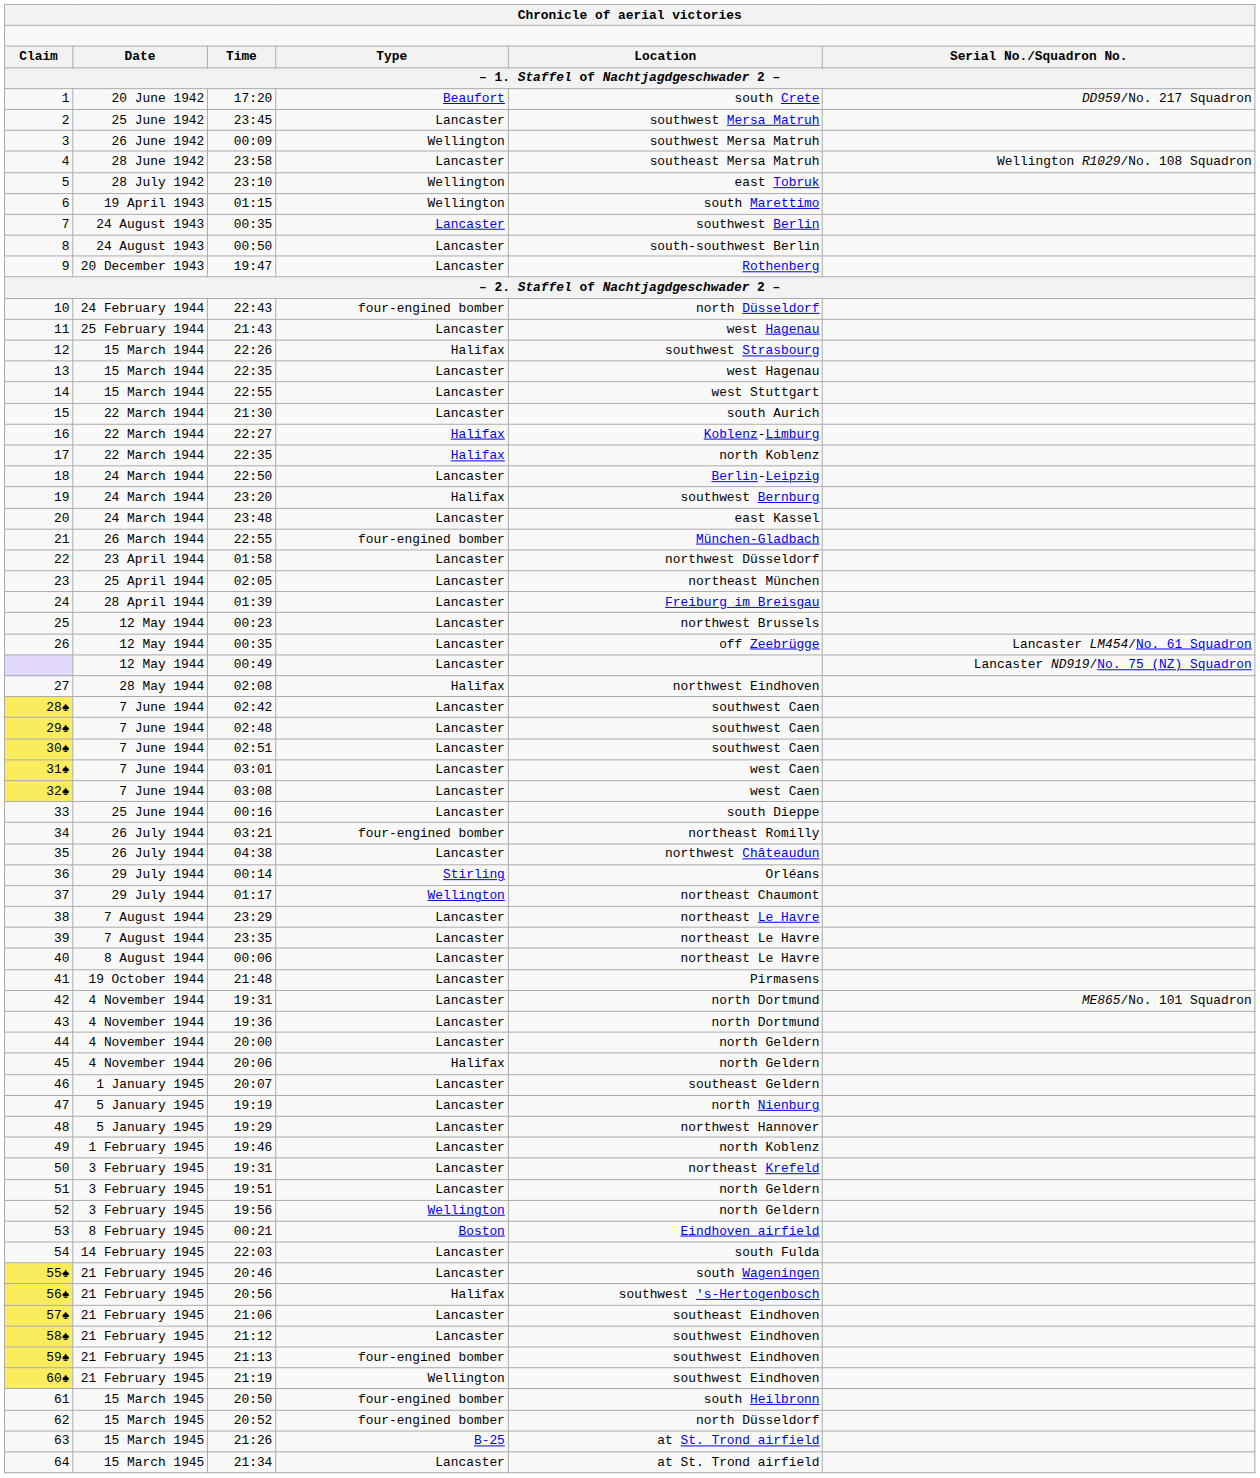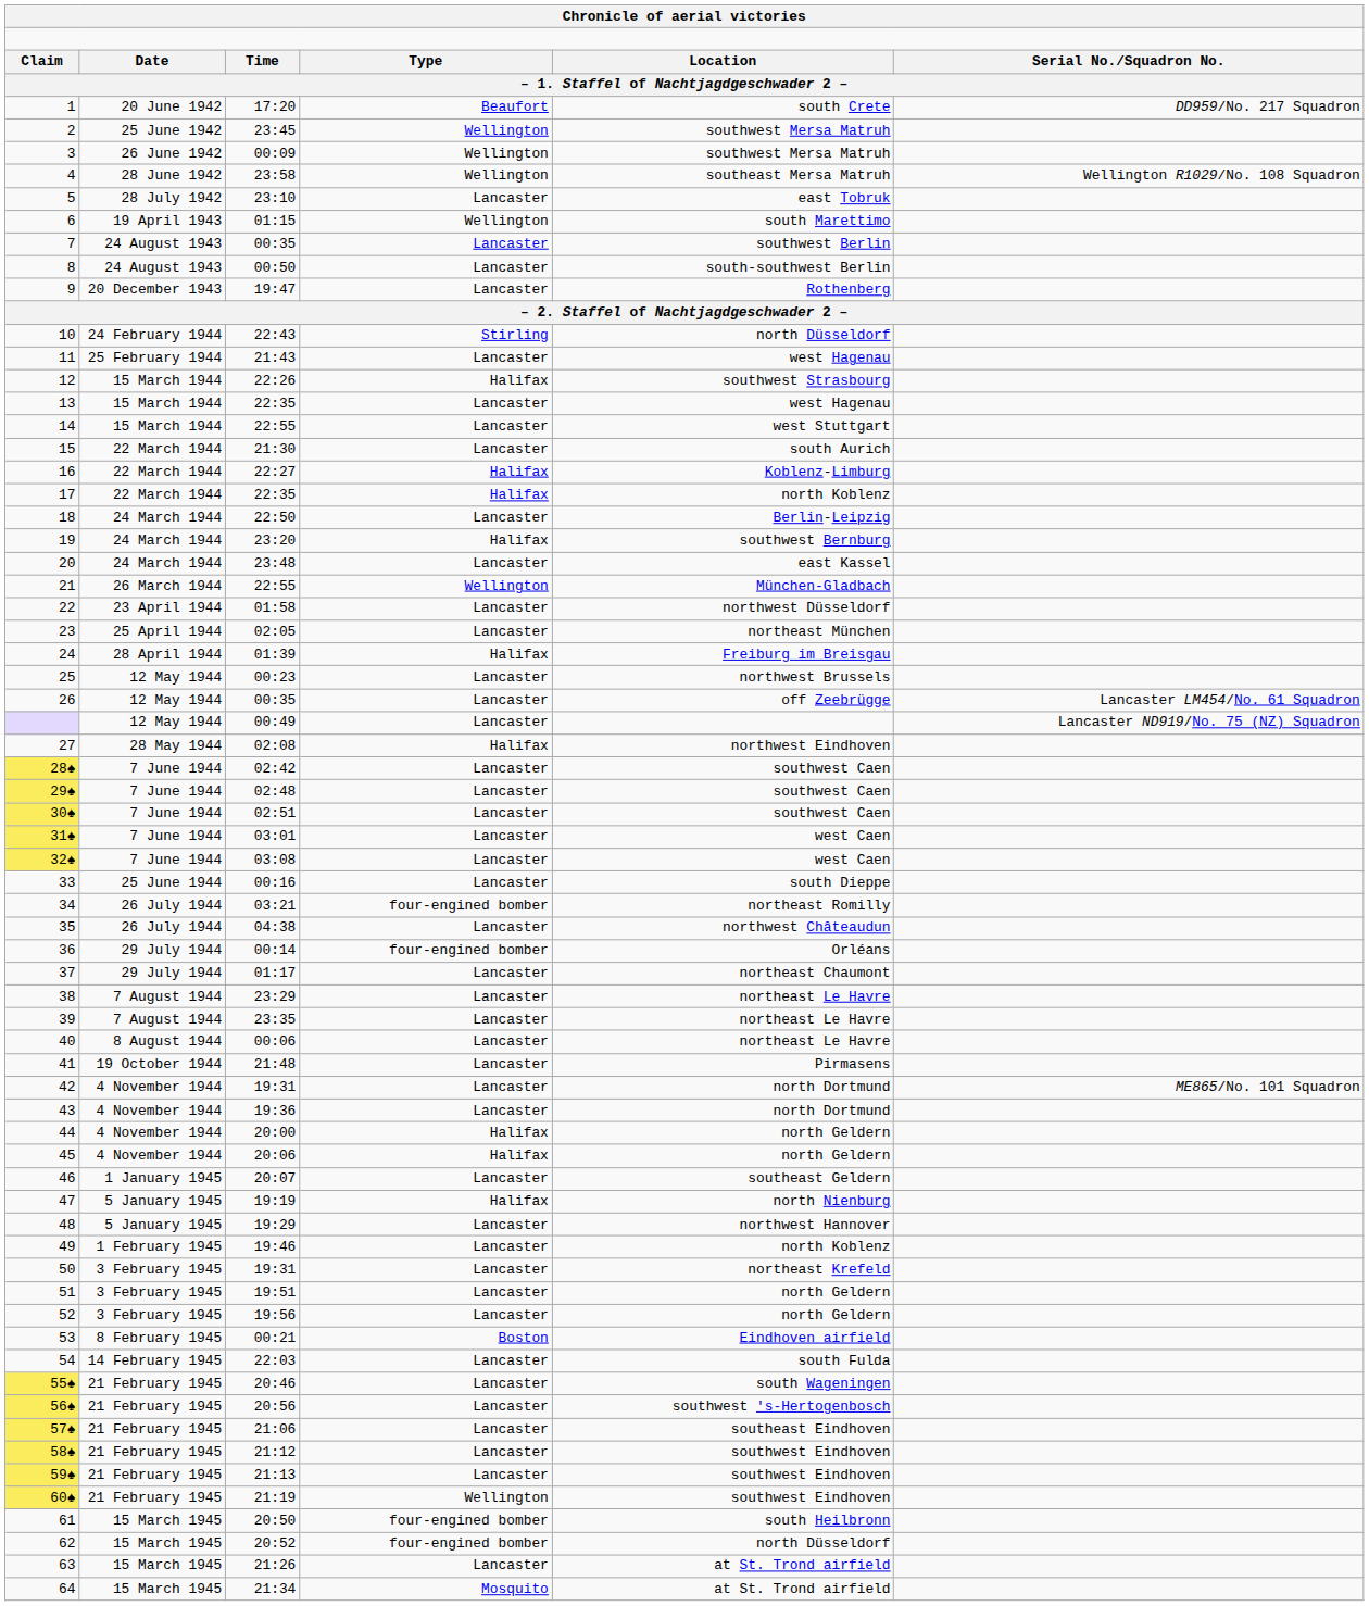2 | column 4: Lancaster -> Wellington
4 | column 4: Lancaster -> Wellington
5 | column 4: Wellington -> Lancaster
10 | column 4: four-engined bomber -> Stirling
21 | column 4: four-engined bomber -> Wellington
24 | column 4: Lancaster -> Halifax
36 | column 4: Stirling -> four-engined bomber
37 | column 4: Wellington -> Lancaster
44 | column 4: Lancaster -> Halifax
47 | column 4: Lancaster -> Halifax
52 | column 4: Wellington -> Lancaster
56♠ | column 4: Halifax -> Lancaster
59♠ | column 4: four-engined bomber -> Lancaster
63 | column 4: B-25 -> Lancaster
64 | column 4: Lancaster -> Mosquito
